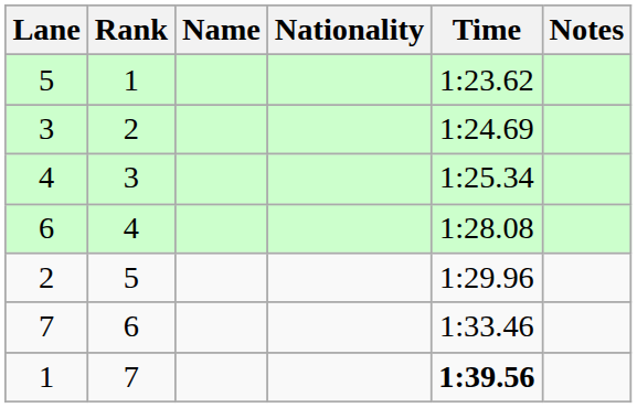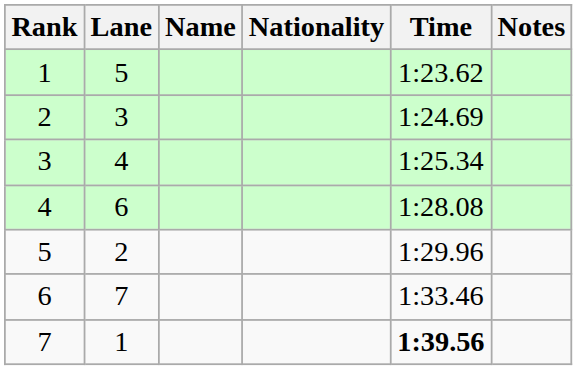columns swapped: Rank <-> Lane
